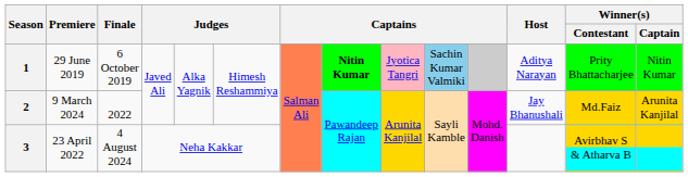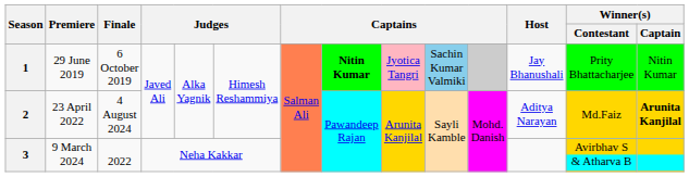1 | Host: Aditya Narayan -> Jay Bhanushali
2 | Premiere: 9 March 2024 -> 23 April 2022
2 | Finale: 2022 -> 4 August 2024
2 | Host: Jay Bhanushali -> Aditya Narayan
2 | Winner(s) / Captain: normal -> bold
3 | Premiere: 23 April 2022 -> 9 March 2024
3 | Finale: 4 August 2024 -> 2022
